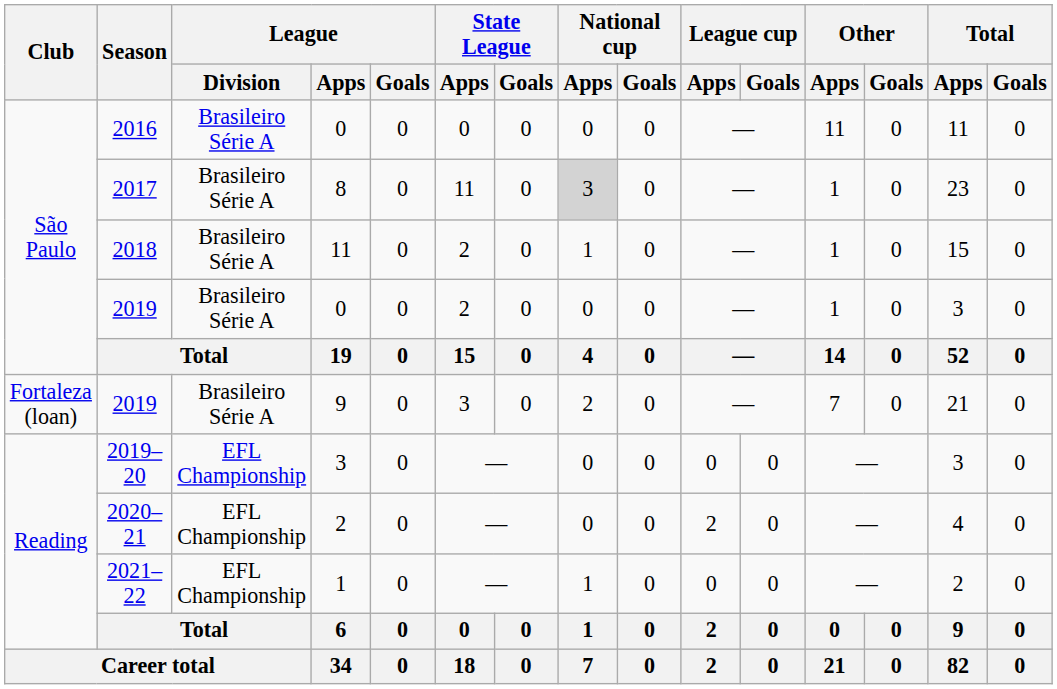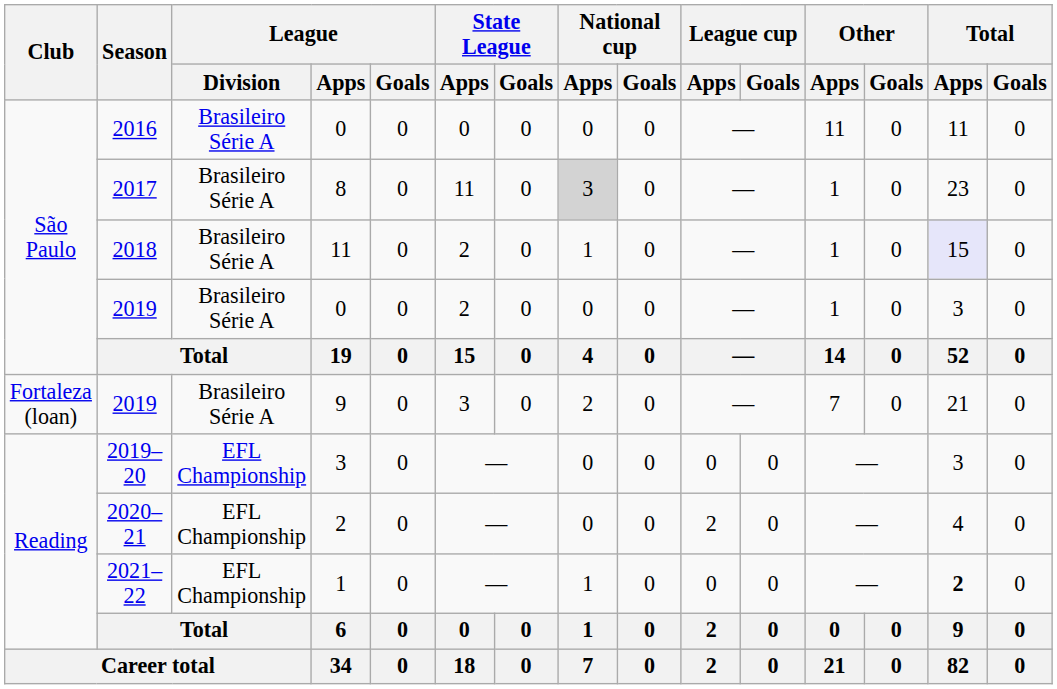2018 | Total / Apps: no background -> lavender background
2021–22 | Total / Apps: normal -> bold
